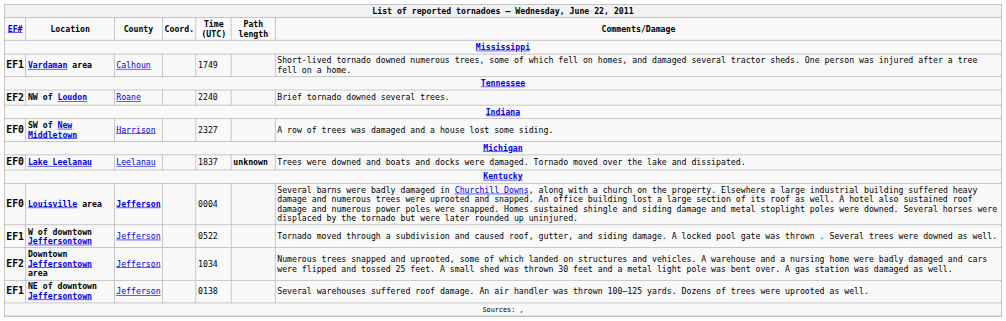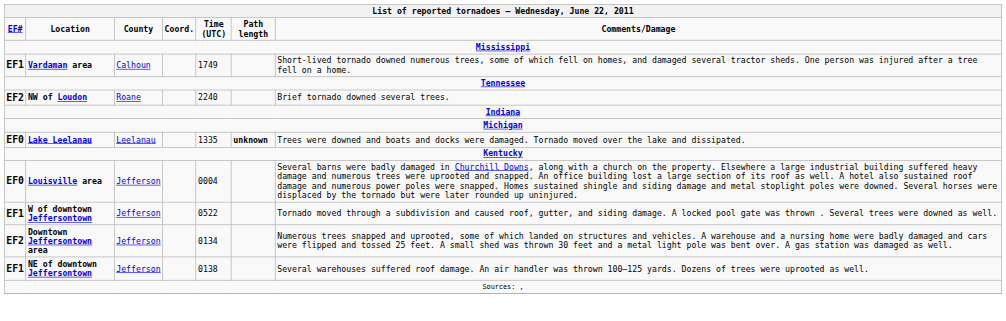- row: EF0 | SW of New Middletown | Harrison | 2327 | A row of trees was damaged and a house lost some siding.
Lake Leelanau | Time (UTC): 1837 -> 1335
Louisville area | County: bold -> normal
Downtown Jeffersontown area | Time (UTC): 1034 -> 0134
